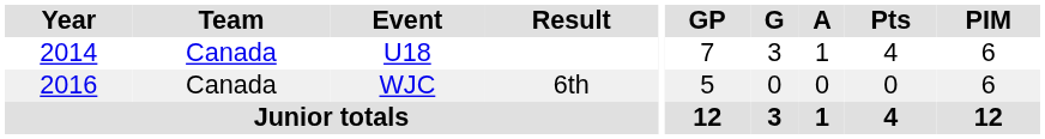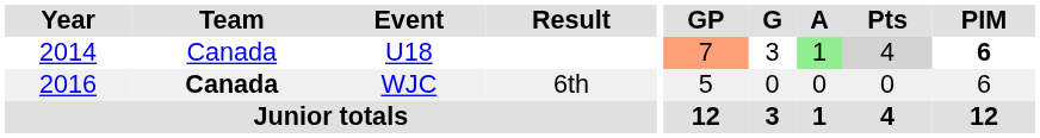U18 | GP: no background -> lightsalmon background
U18 | A: no background -> lightgreen background
U18 | Pts: no background -> lightgrey background
U18 | PIM: normal -> bold
WJC | Team: normal -> bold
